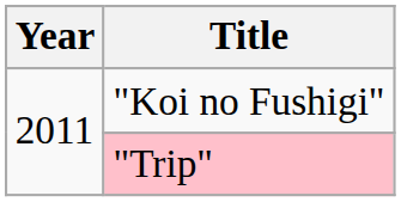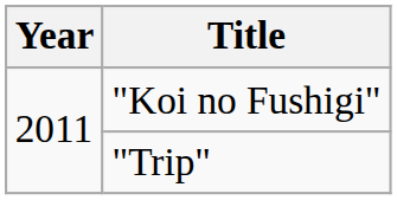"Trip" | Title: pink background -> no background
